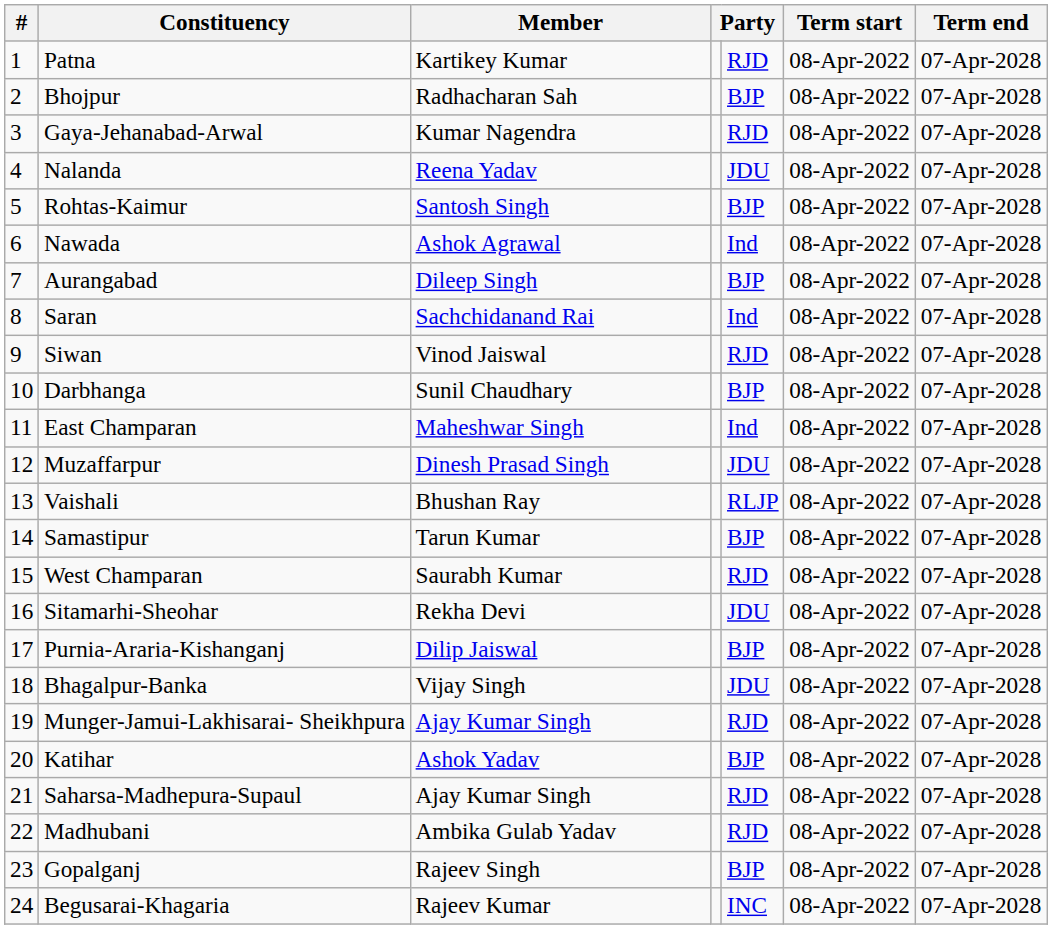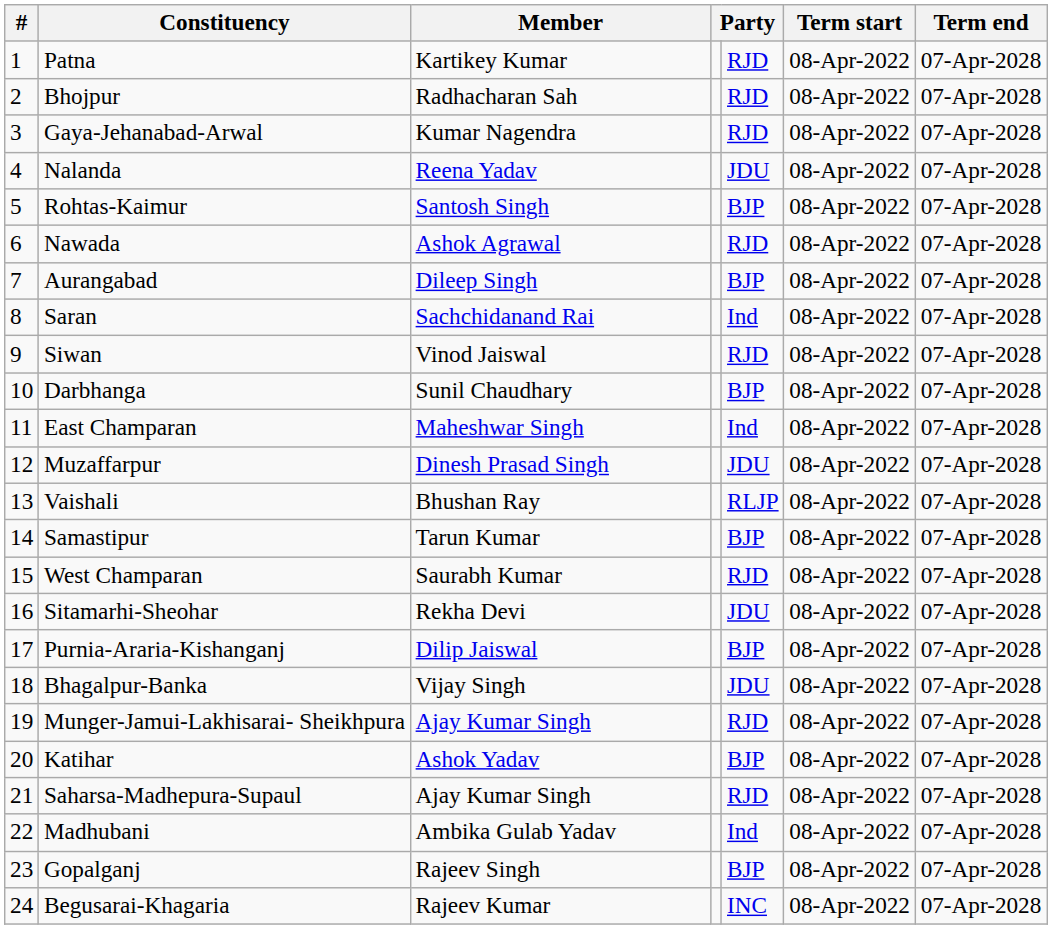Bhojpur | column 5: BJP -> RJD
Nawada | column 5: Ind -> RJD
Madhubani | column 5: RJD -> Ind
